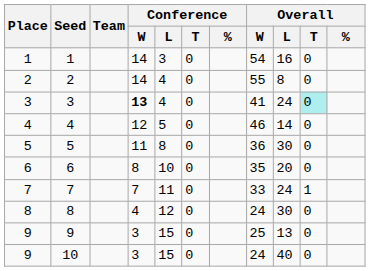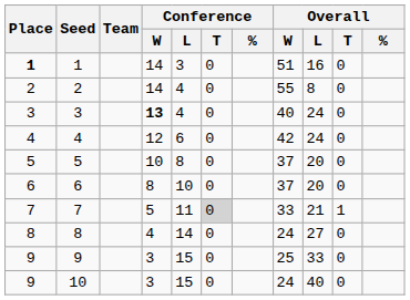row 3 | Place: normal -> bold
row 3 | Overall / W: 54 -> 51
row 5 | Overall / W: 41 -> 40
row 5 | Overall / T: paleturquoise background -> no background
row 6 | Conference / L: 5 -> 6
row 6 | Overall / W: 46 -> 42
row 6 | Overall / L: 14 -> 24
row 7 | Conference / W: 11 -> 10
row 7 | Overall / W: 36 -> 37
row 7 | Overall / L: 30 -> 20
row 8 | Overall / W: 35 -> 37
row 9 | Conference / W: 7 -> 5
row 9 | Conference / T: no background -> lightgrey background
row 9 | Overall / L: 24 -> 21
row 10 | Conference / L: 12 -> 14
row 10 | Overall / L: 30 -> 27
row 11 | Overall / L: 13 -> 33
